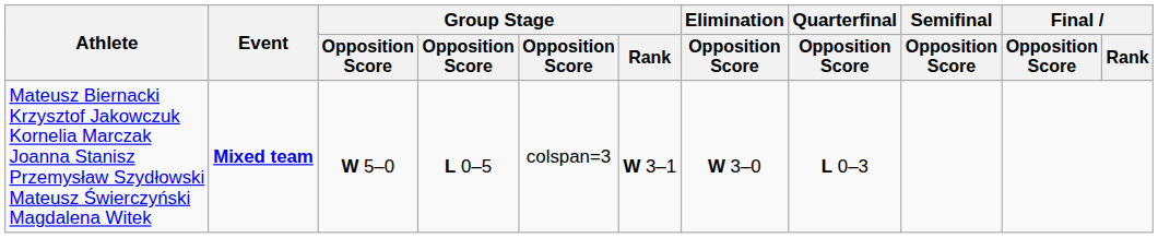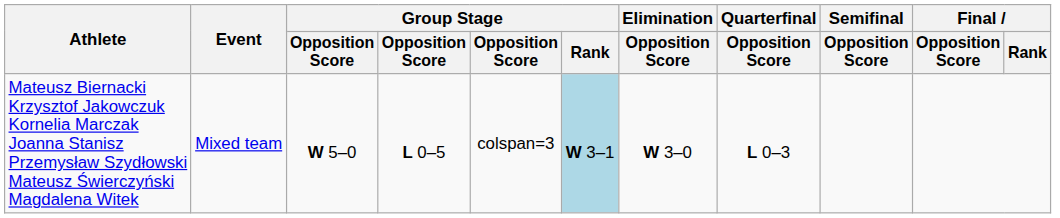row 3 | Event: bold -> normal
row 3 | Group Stage / Rank: no background -> lightblue background
